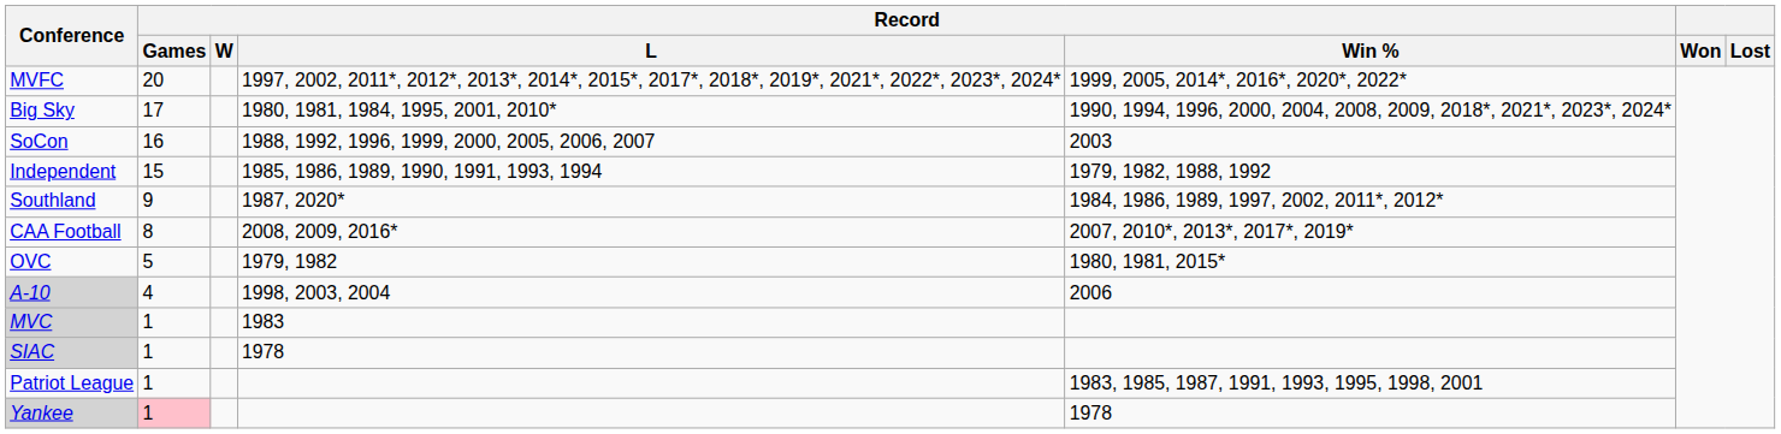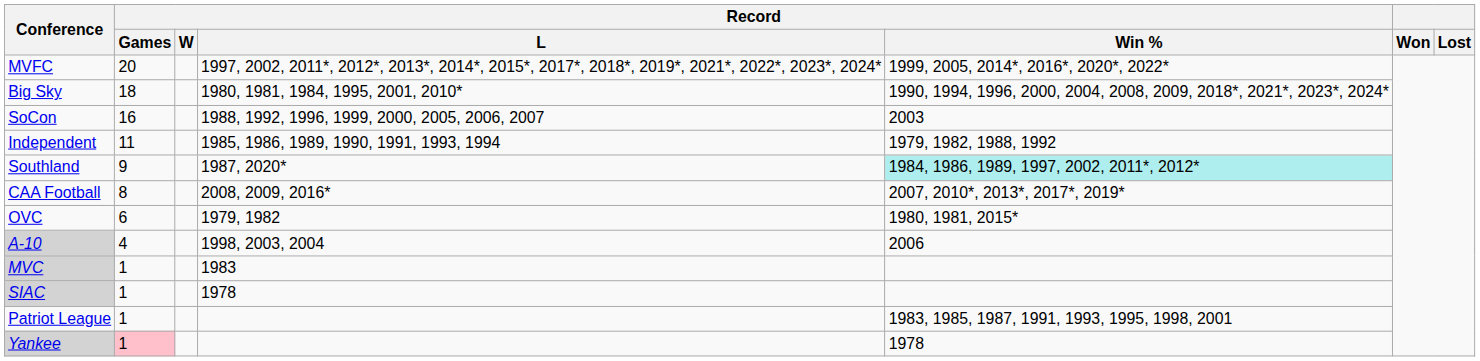Big Sky | Record / Games: 17 -> 18
Independent | Record / Games: 15 -> 11
Southland | Record / Win %: no background -> paleturquoise background
OVC | Record / Games: 5 -> 6
